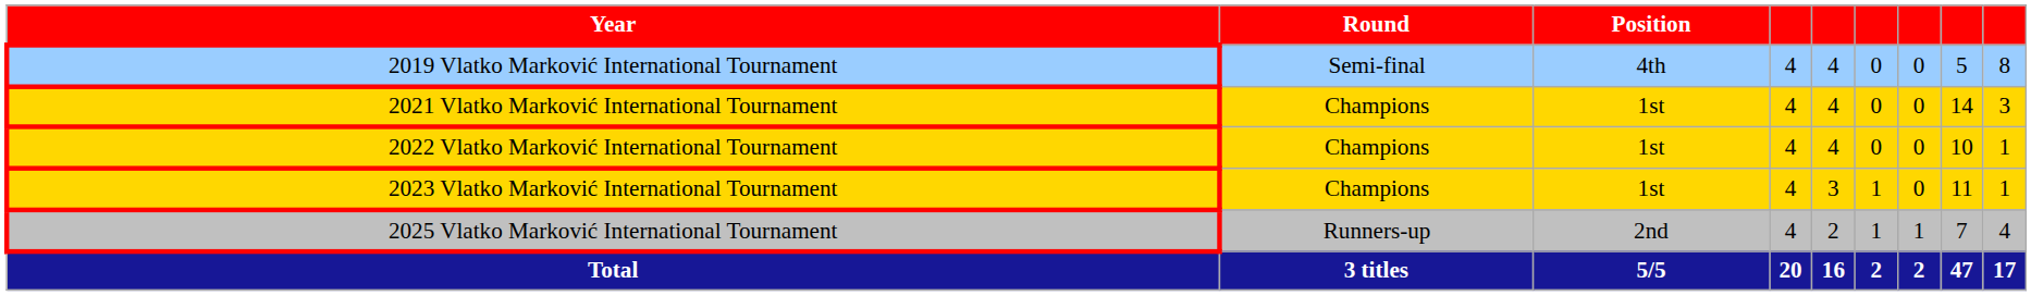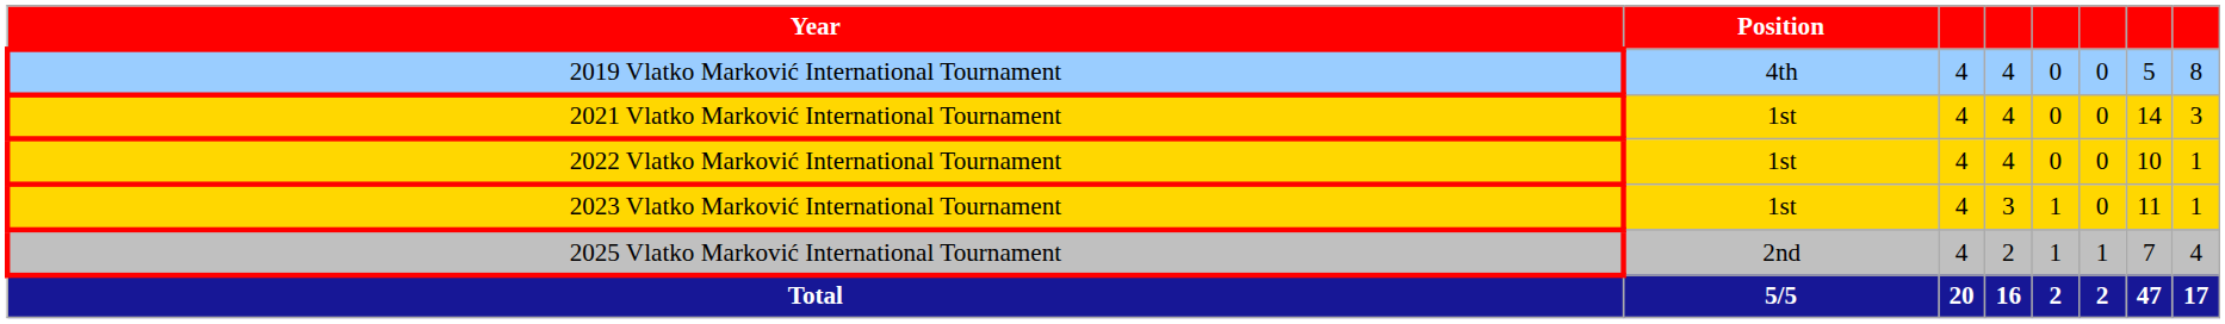- column: Round | Semi-final | Champions | Champions | Champions | Runners-up | 3 titles
